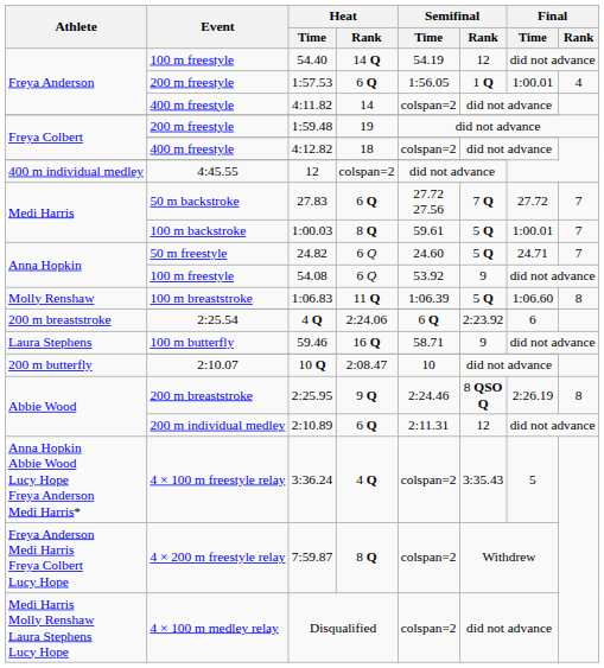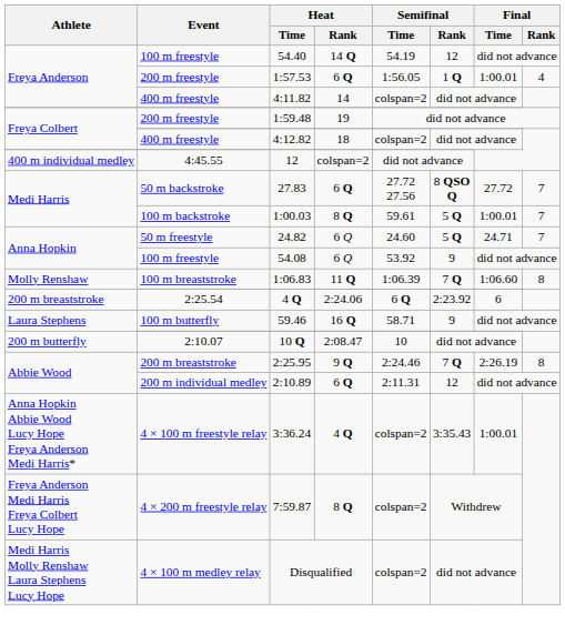27.83 | Semifinal / Rank: 7 Q -> 8 QSO Q
1:06.83 | Semifinal / Rank: 5 Q -> 7 Q
2:25.95 | Semifinal / Rank: 8 QSO Q -> 7 Q
3:36.24 | Final / Time: 5 -> 1:00.01
